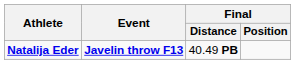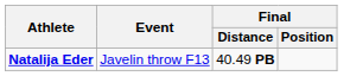Natalija Eder | Event: bold -> normal
